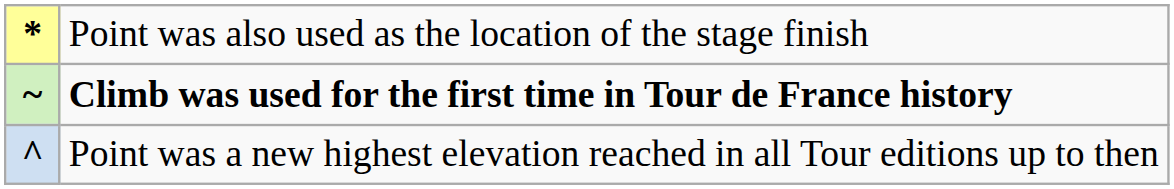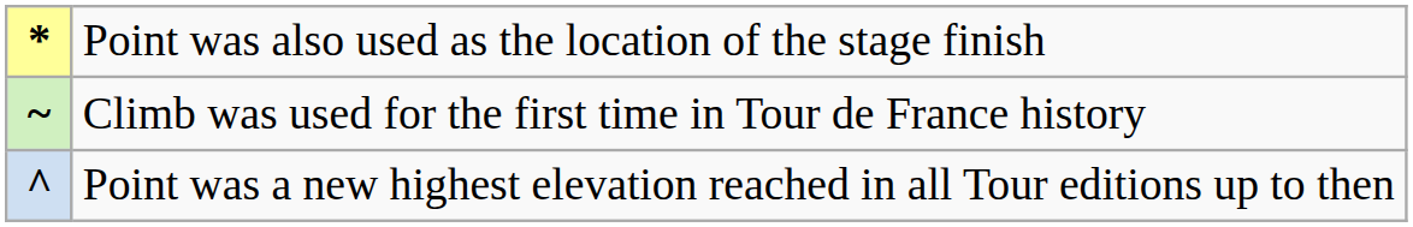~ | column 2: bold -> normal
